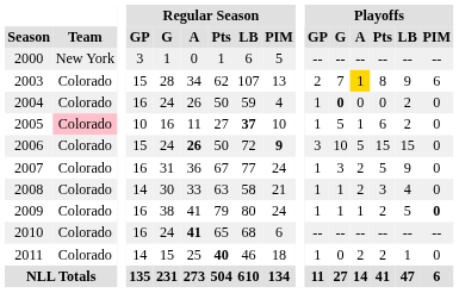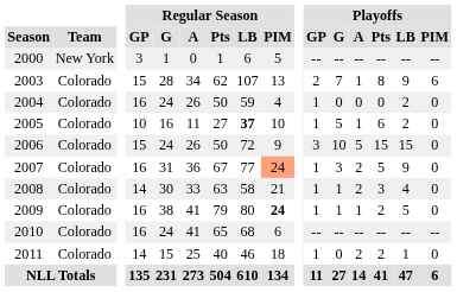2003 | Playoffs / A: gold background -> no background
2004 | Playoffs / G: bold -> normal
2005 | Team: pink background -> no background
2006 | Regular Season / A: bold -> normal
2006 | Regular Season / PIM: bold -> normal
2007 | Regular Season / PIM: no background -> lightsalmon background
2009 | Regular Season / PIM: normal -> bold
2009 | Playoffs / PIM: bold -> normal
2010 | Regular Season / A: bold -> normal
2011 | Regular Season / Pts: bold -> normal
